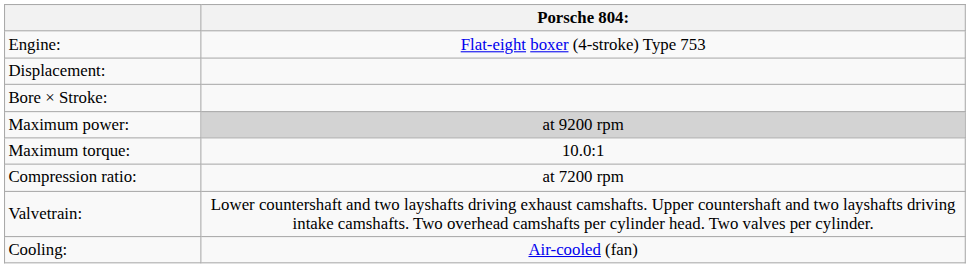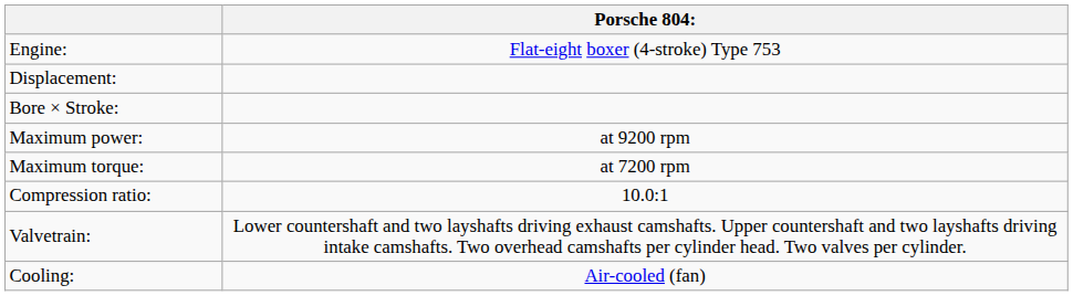Maximum power: | Porsche 804:: lightgrey background -> no background
Maximum torque: | Porsche 804:: 10.0:1 -> at 7200 rpm
Compression ratio: | Porsche 804:: at 7200 rpm -> 10.0:1
